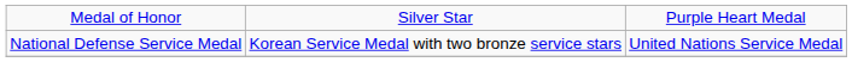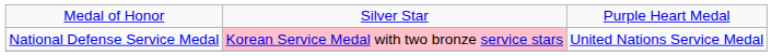National Defense Service Medal | column 2: no background -> pink background
